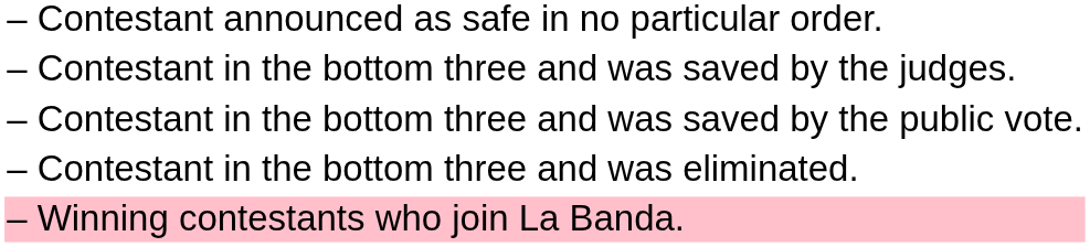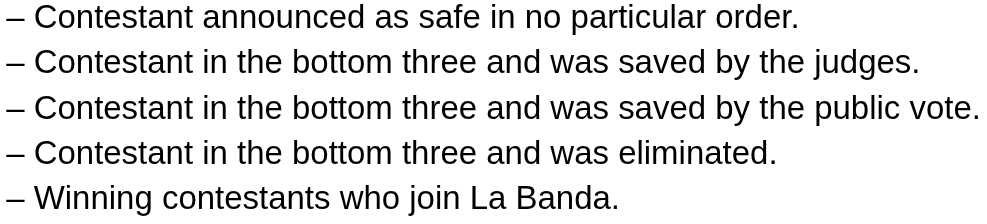row 5 | column 1: pink background -> no background
